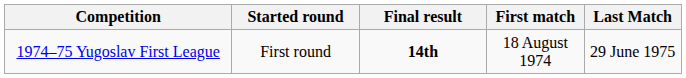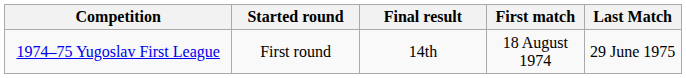1974–75 Yugoslav First League | Final result: bold -> normal
